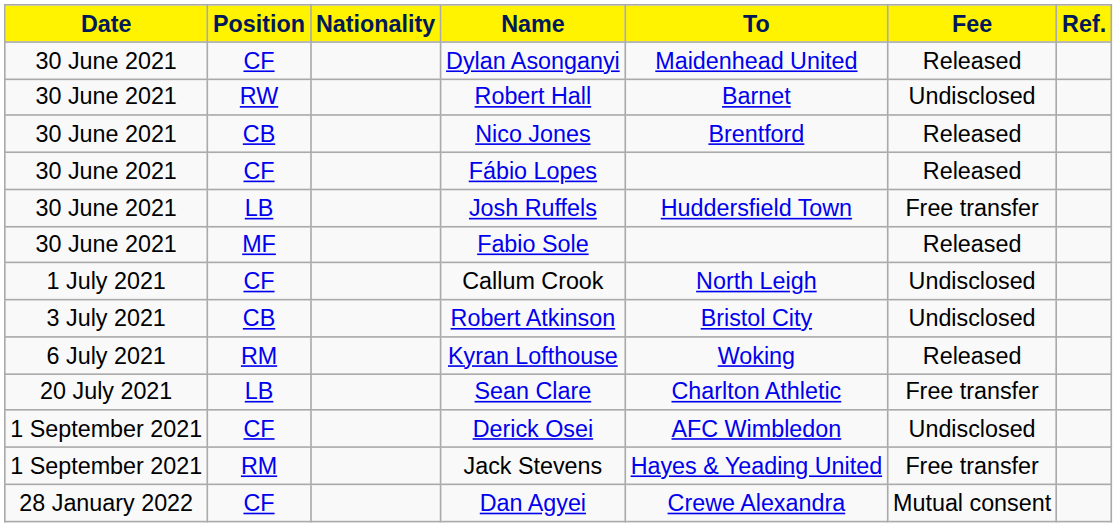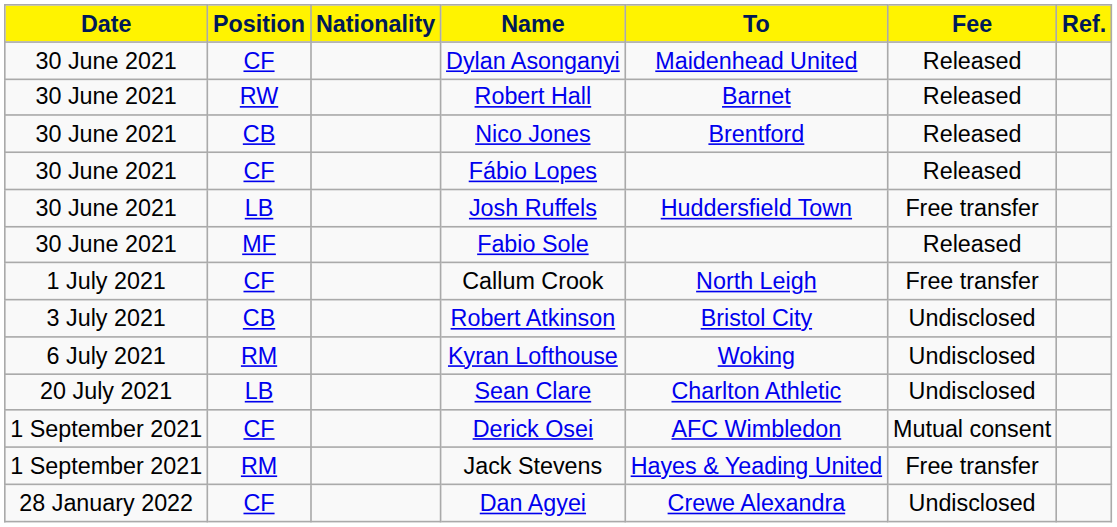Robert Hall | Fee: Undisclosed -> Released
Callum Crook | Fee: Undisclosed -> Free transfer
Kyran Lofthouse | Fee: Released -> Undisclosed
Sean Clare | Fee: Free transfer -> Undisclosed
Derick Osei | Fee: Undisclosed -> Mutual consent
Dan Agyei | Fee: Mutual consent -> Undisclosed
